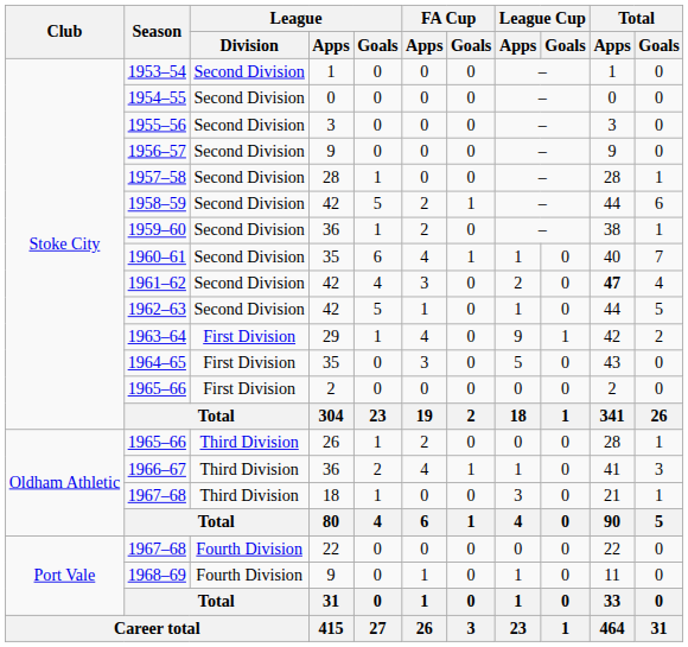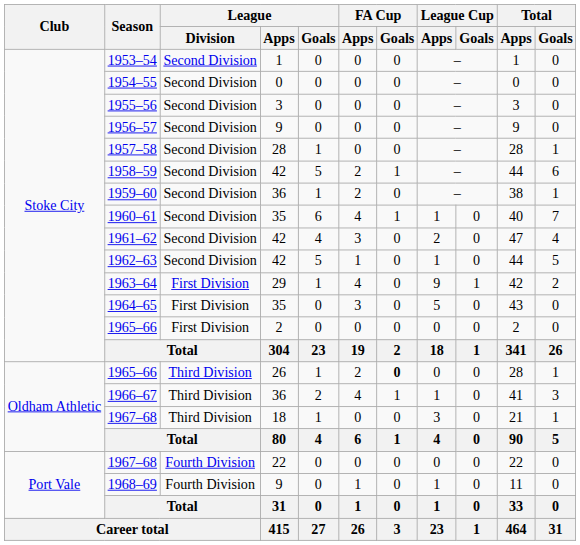1961–62 | Total / Apps: bold -> normal
1965–66 / 26 | FA Cup / Goals: normal -> bold
